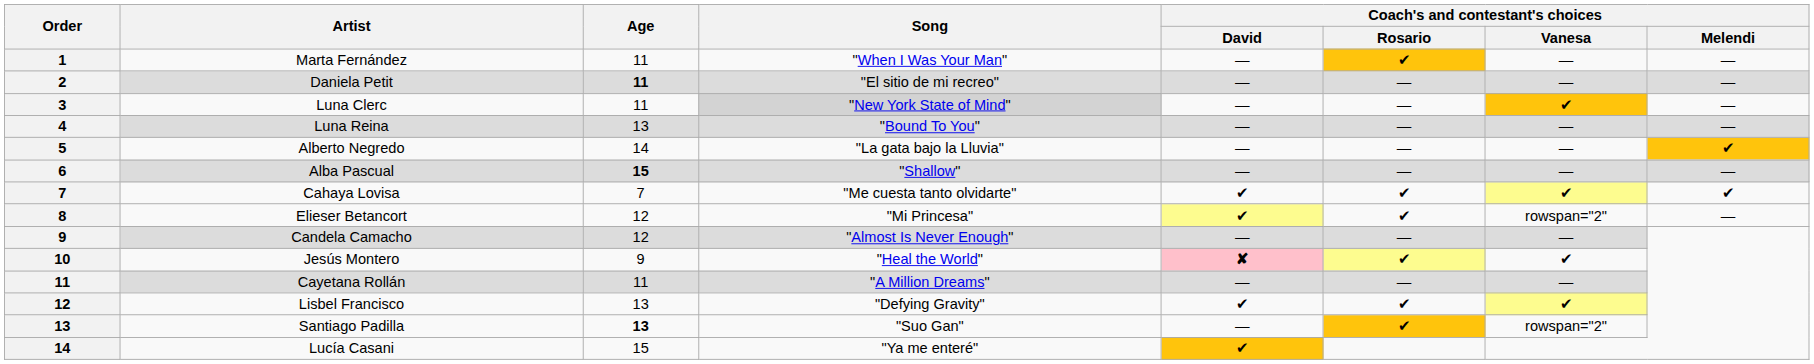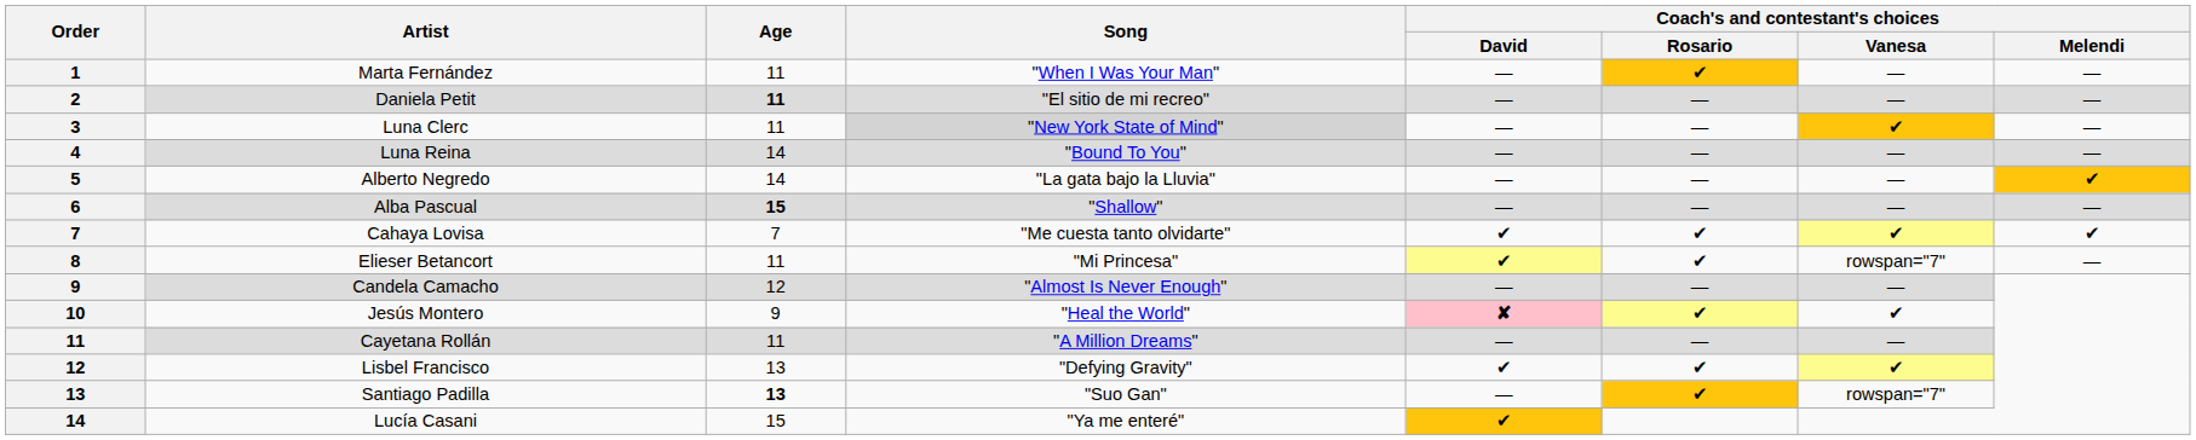Luna Reina | Age: 13 -> 14
Elieser Betancort | Age: 12 -> 11
Elieser Betancort | Coach's and contestant's choices / Vanesa: rowspan="2" -> rowspan="7"
Santiago Padilla | Coach's and contestant's choices / Vanesa: rowspan="2" -> rowspan="7"
